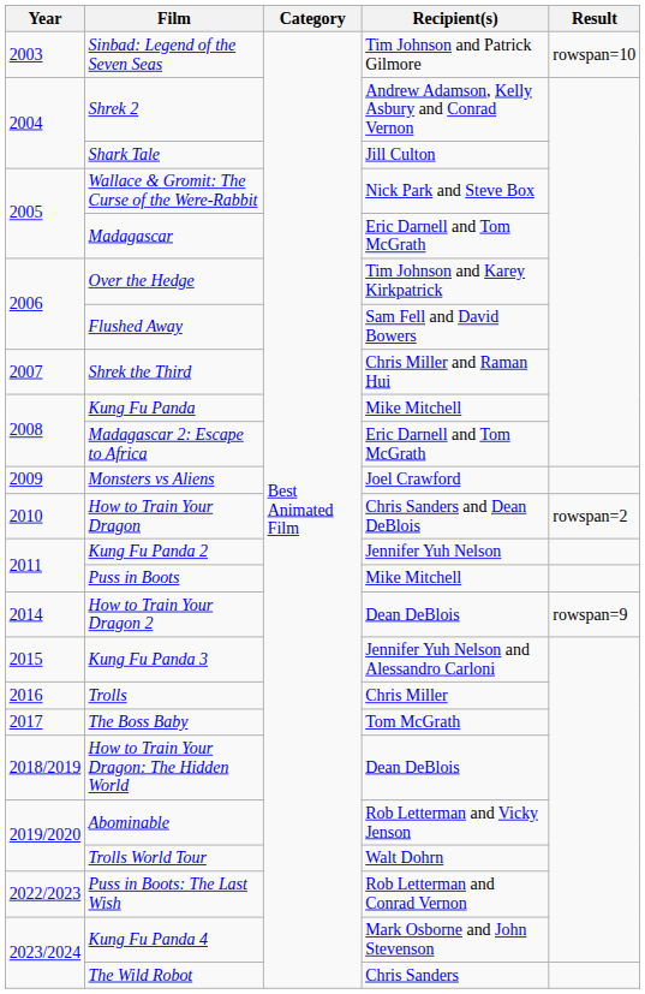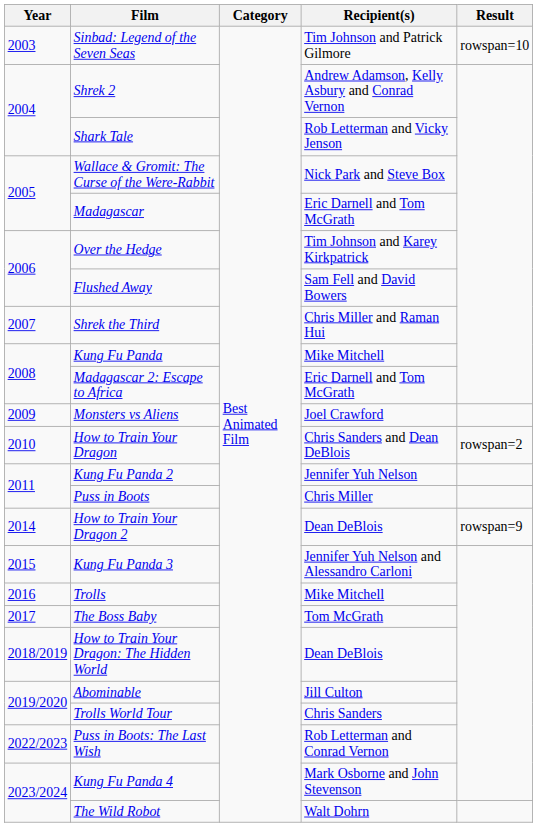Shark Tale | Recipient(s): Jill Culton -> Rob Letterman and Vicky Jenson
Puss in Boots | Recipient(s): Mike Mitchell -> Chris Miller
Trolls | Recipient(s): Chris Miller -> Mike Mitchell
Abominable | Recipient(s): Rob Letterman and Vicky Jenson -> Jill Culton
Trolls World Tour | Recipient(s): Walt Dohrn -> Chris Sanders
The Wild Robot | Recipient(s): Chris Sanders -> Walt Dohrn
